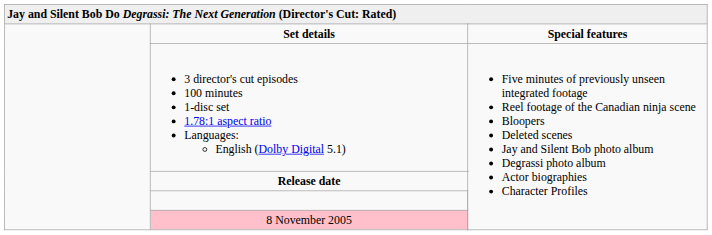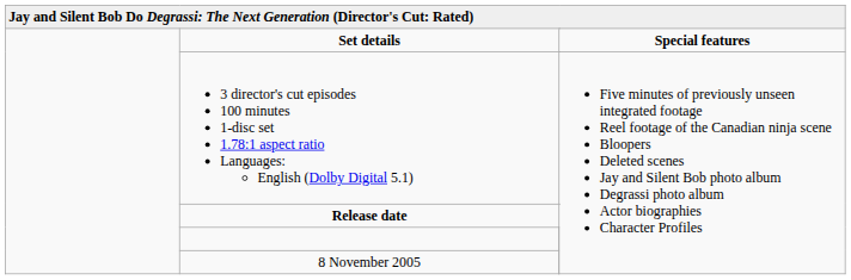8 November 2005 | column 2: pink background -> no background
